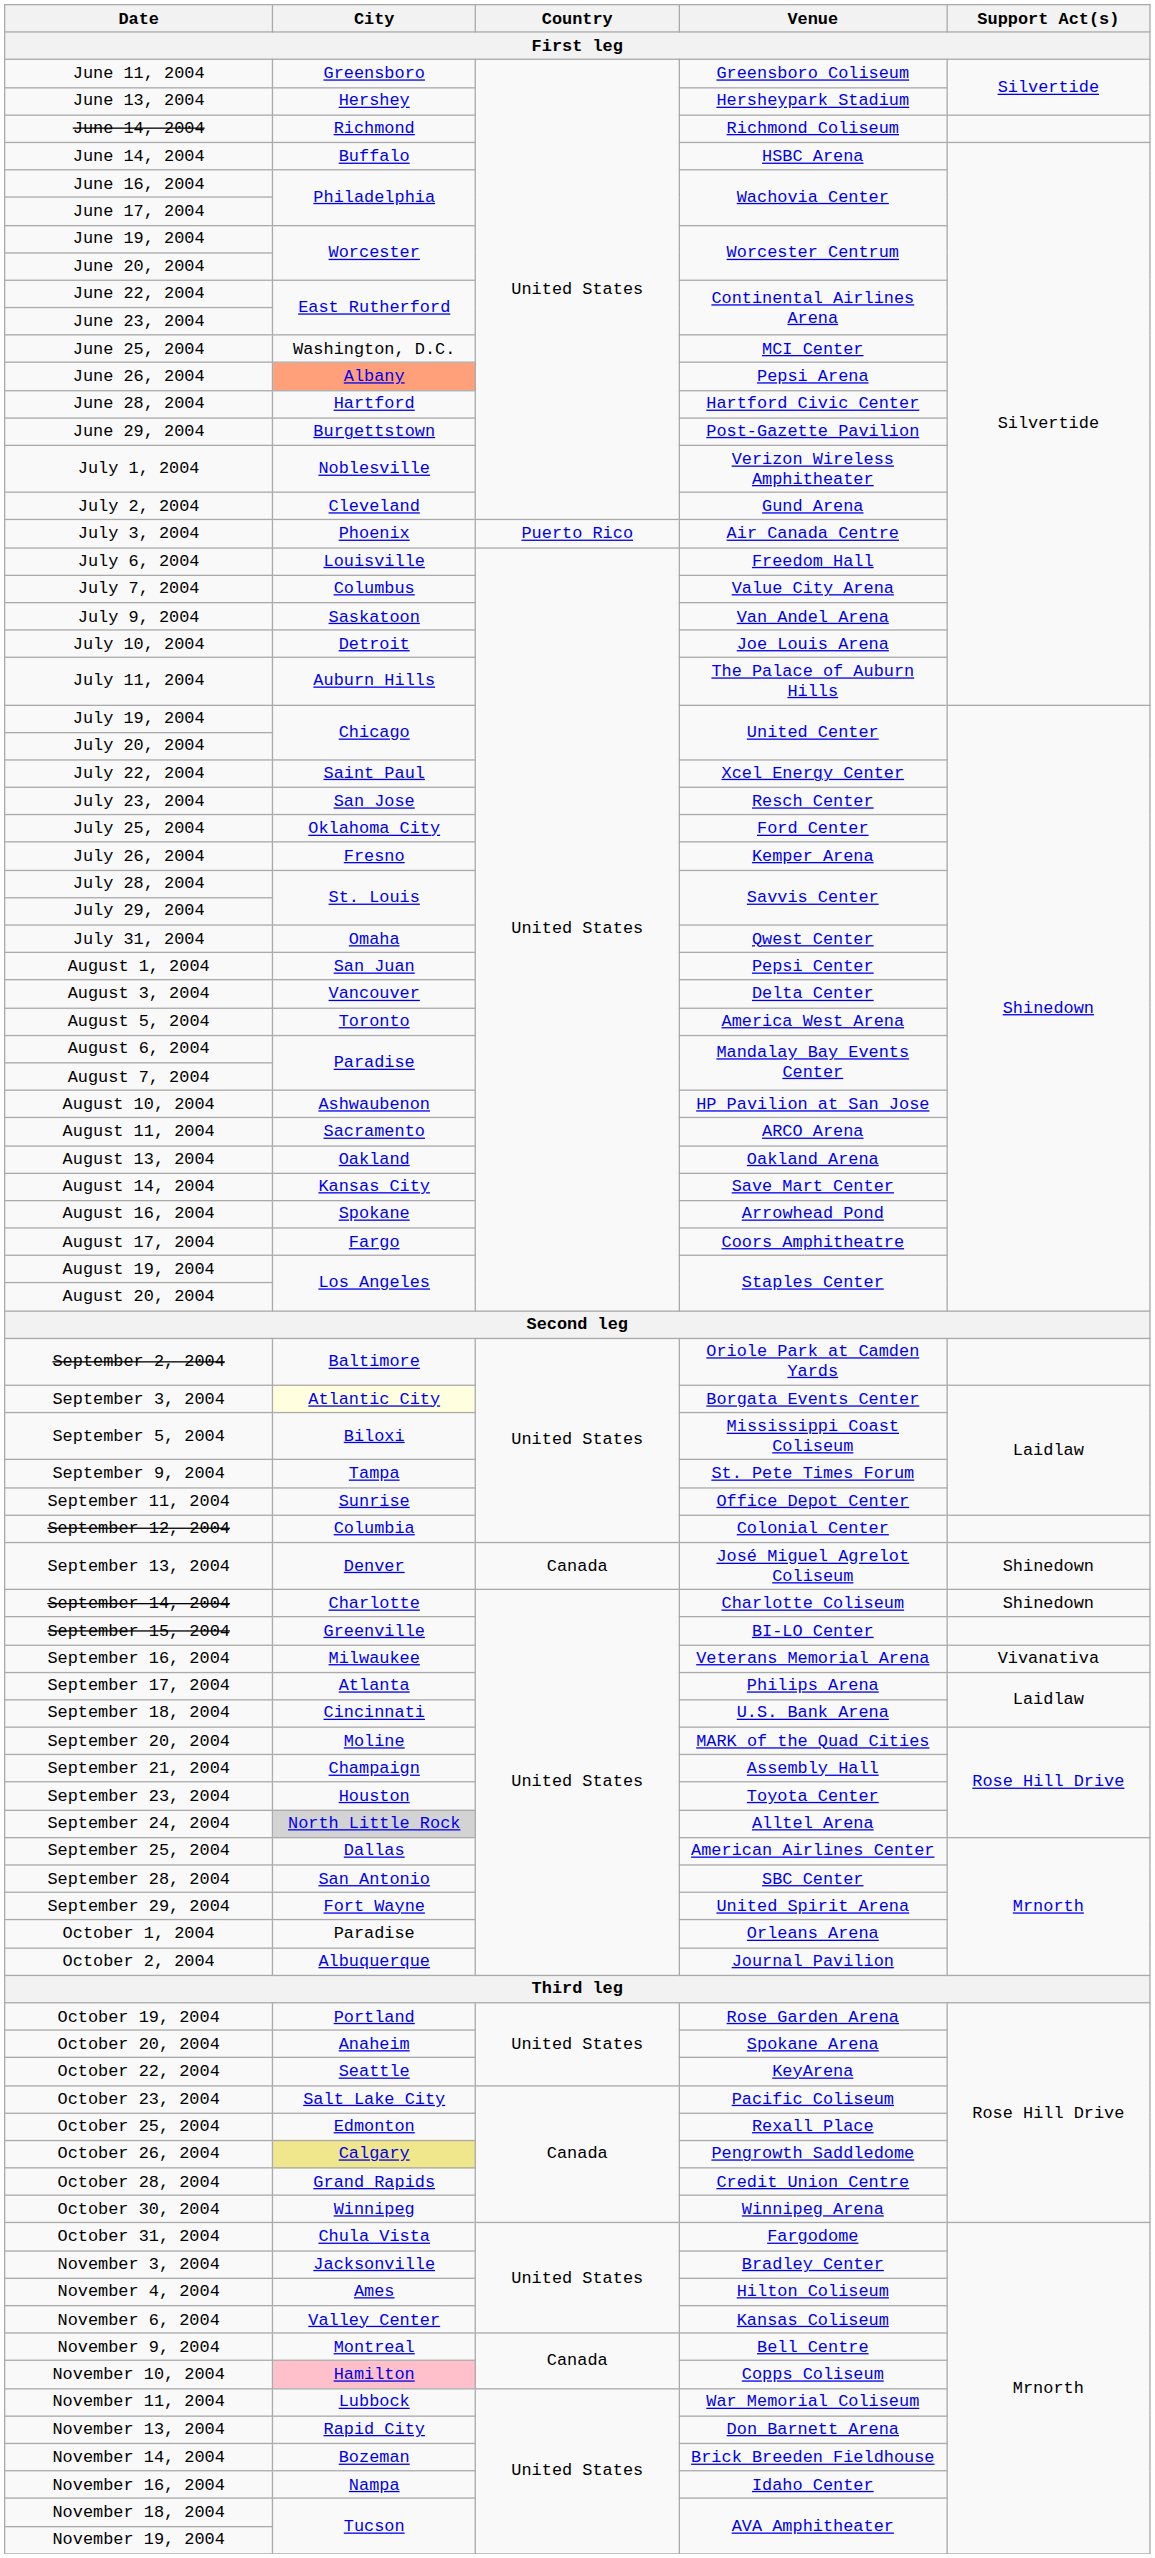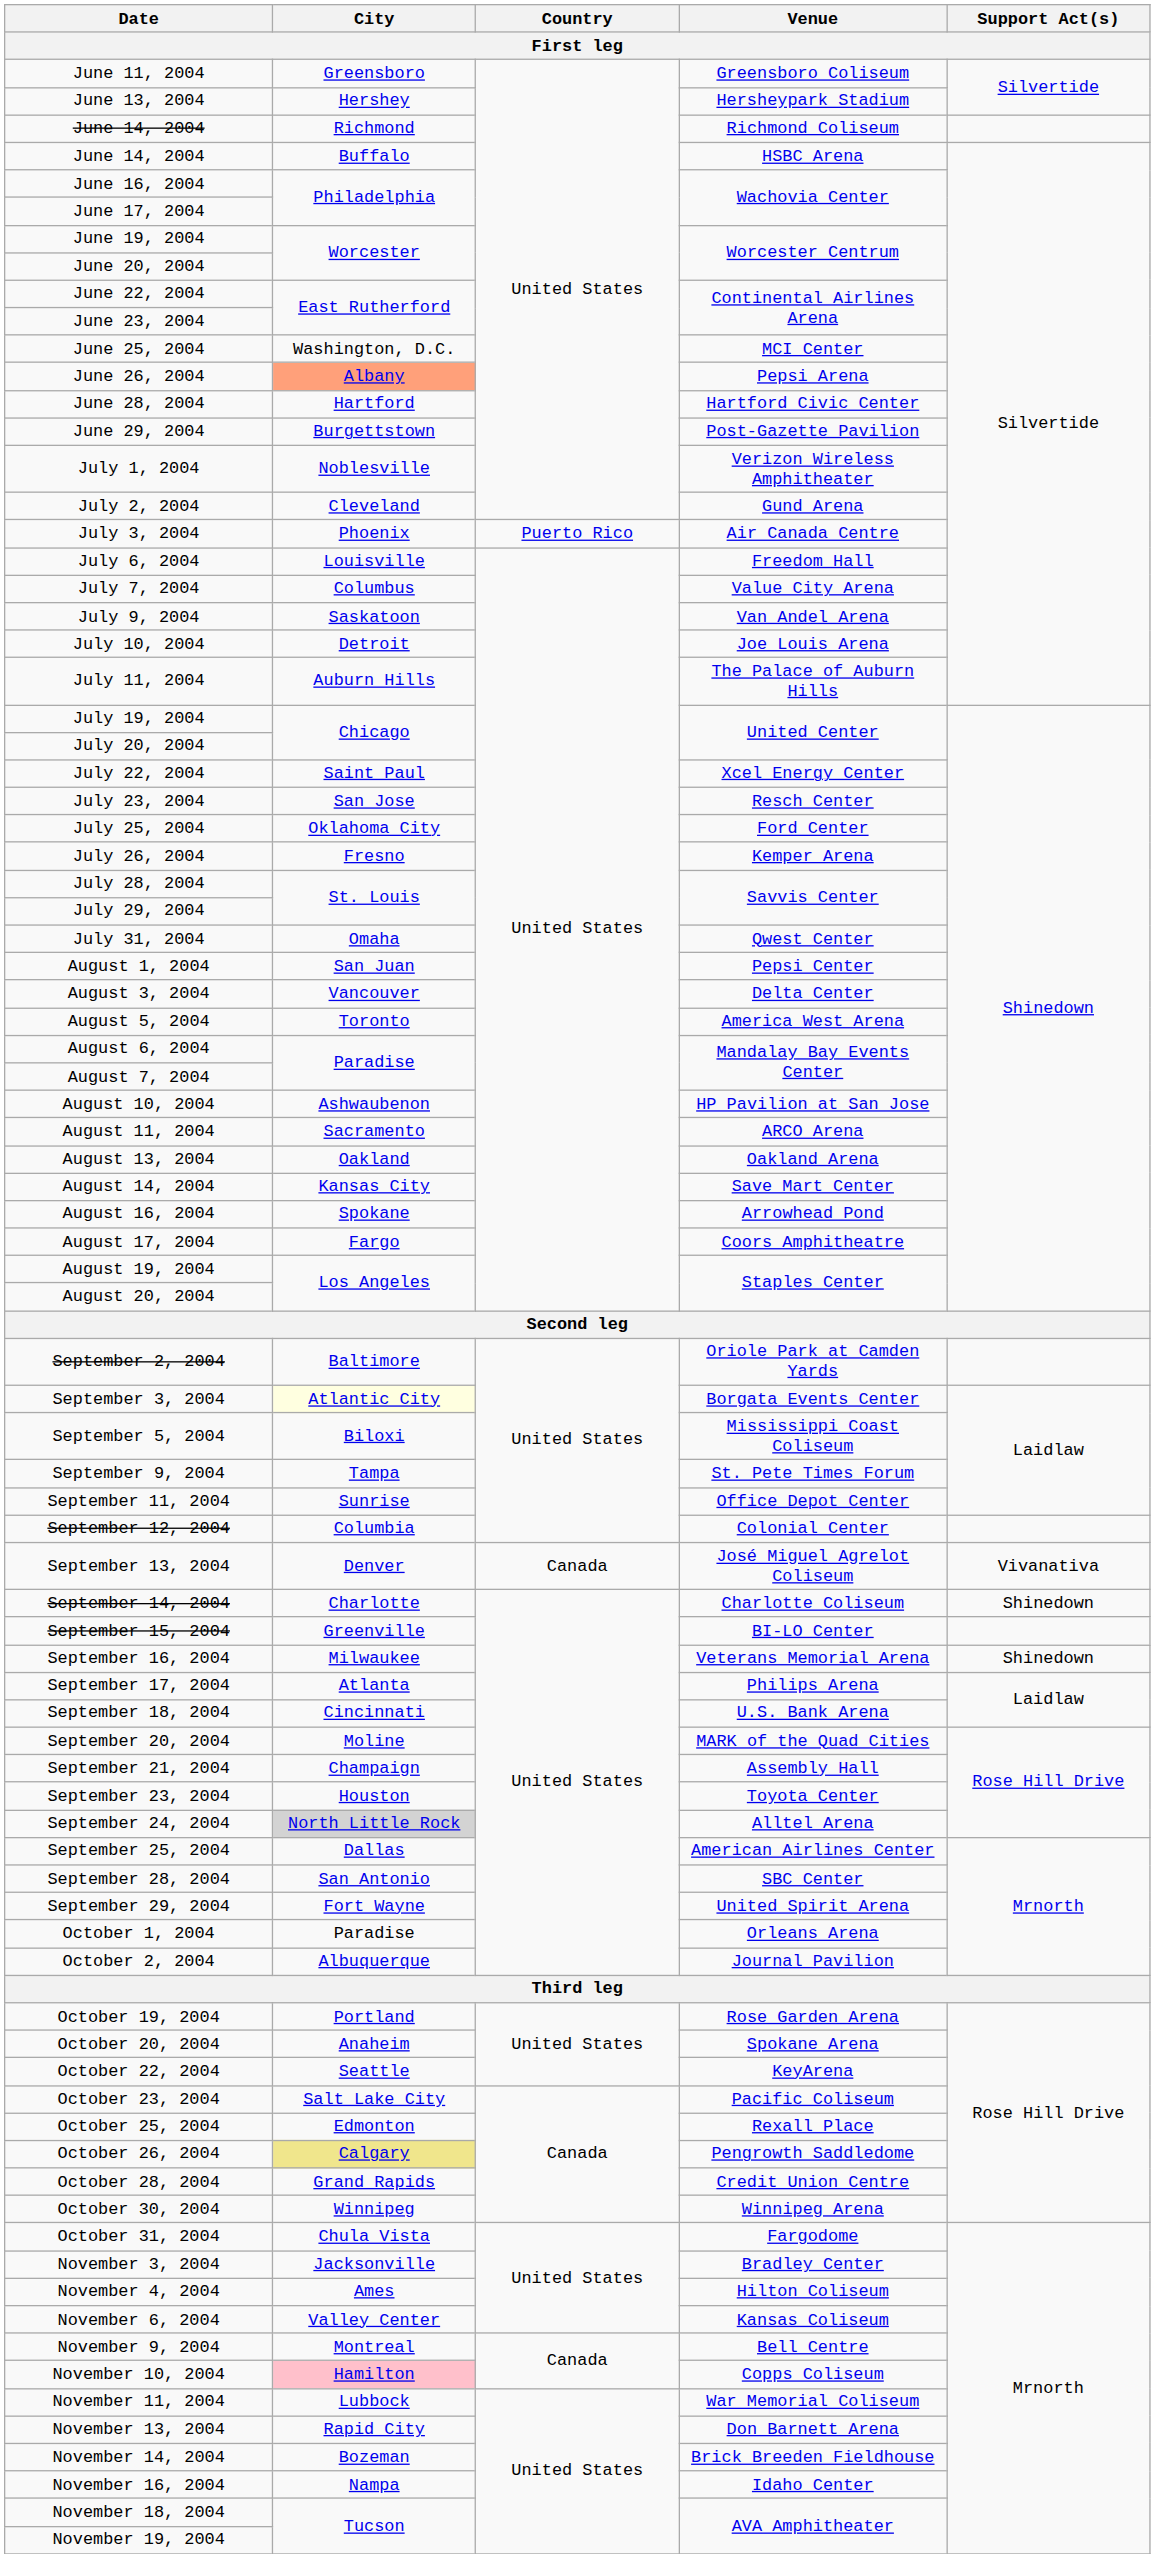September 13, 2004 | Support Act(s): Shinedown -> Vivanativa
September 16, 2004 | Support Act(s): Vivanativa -> Shinedown
